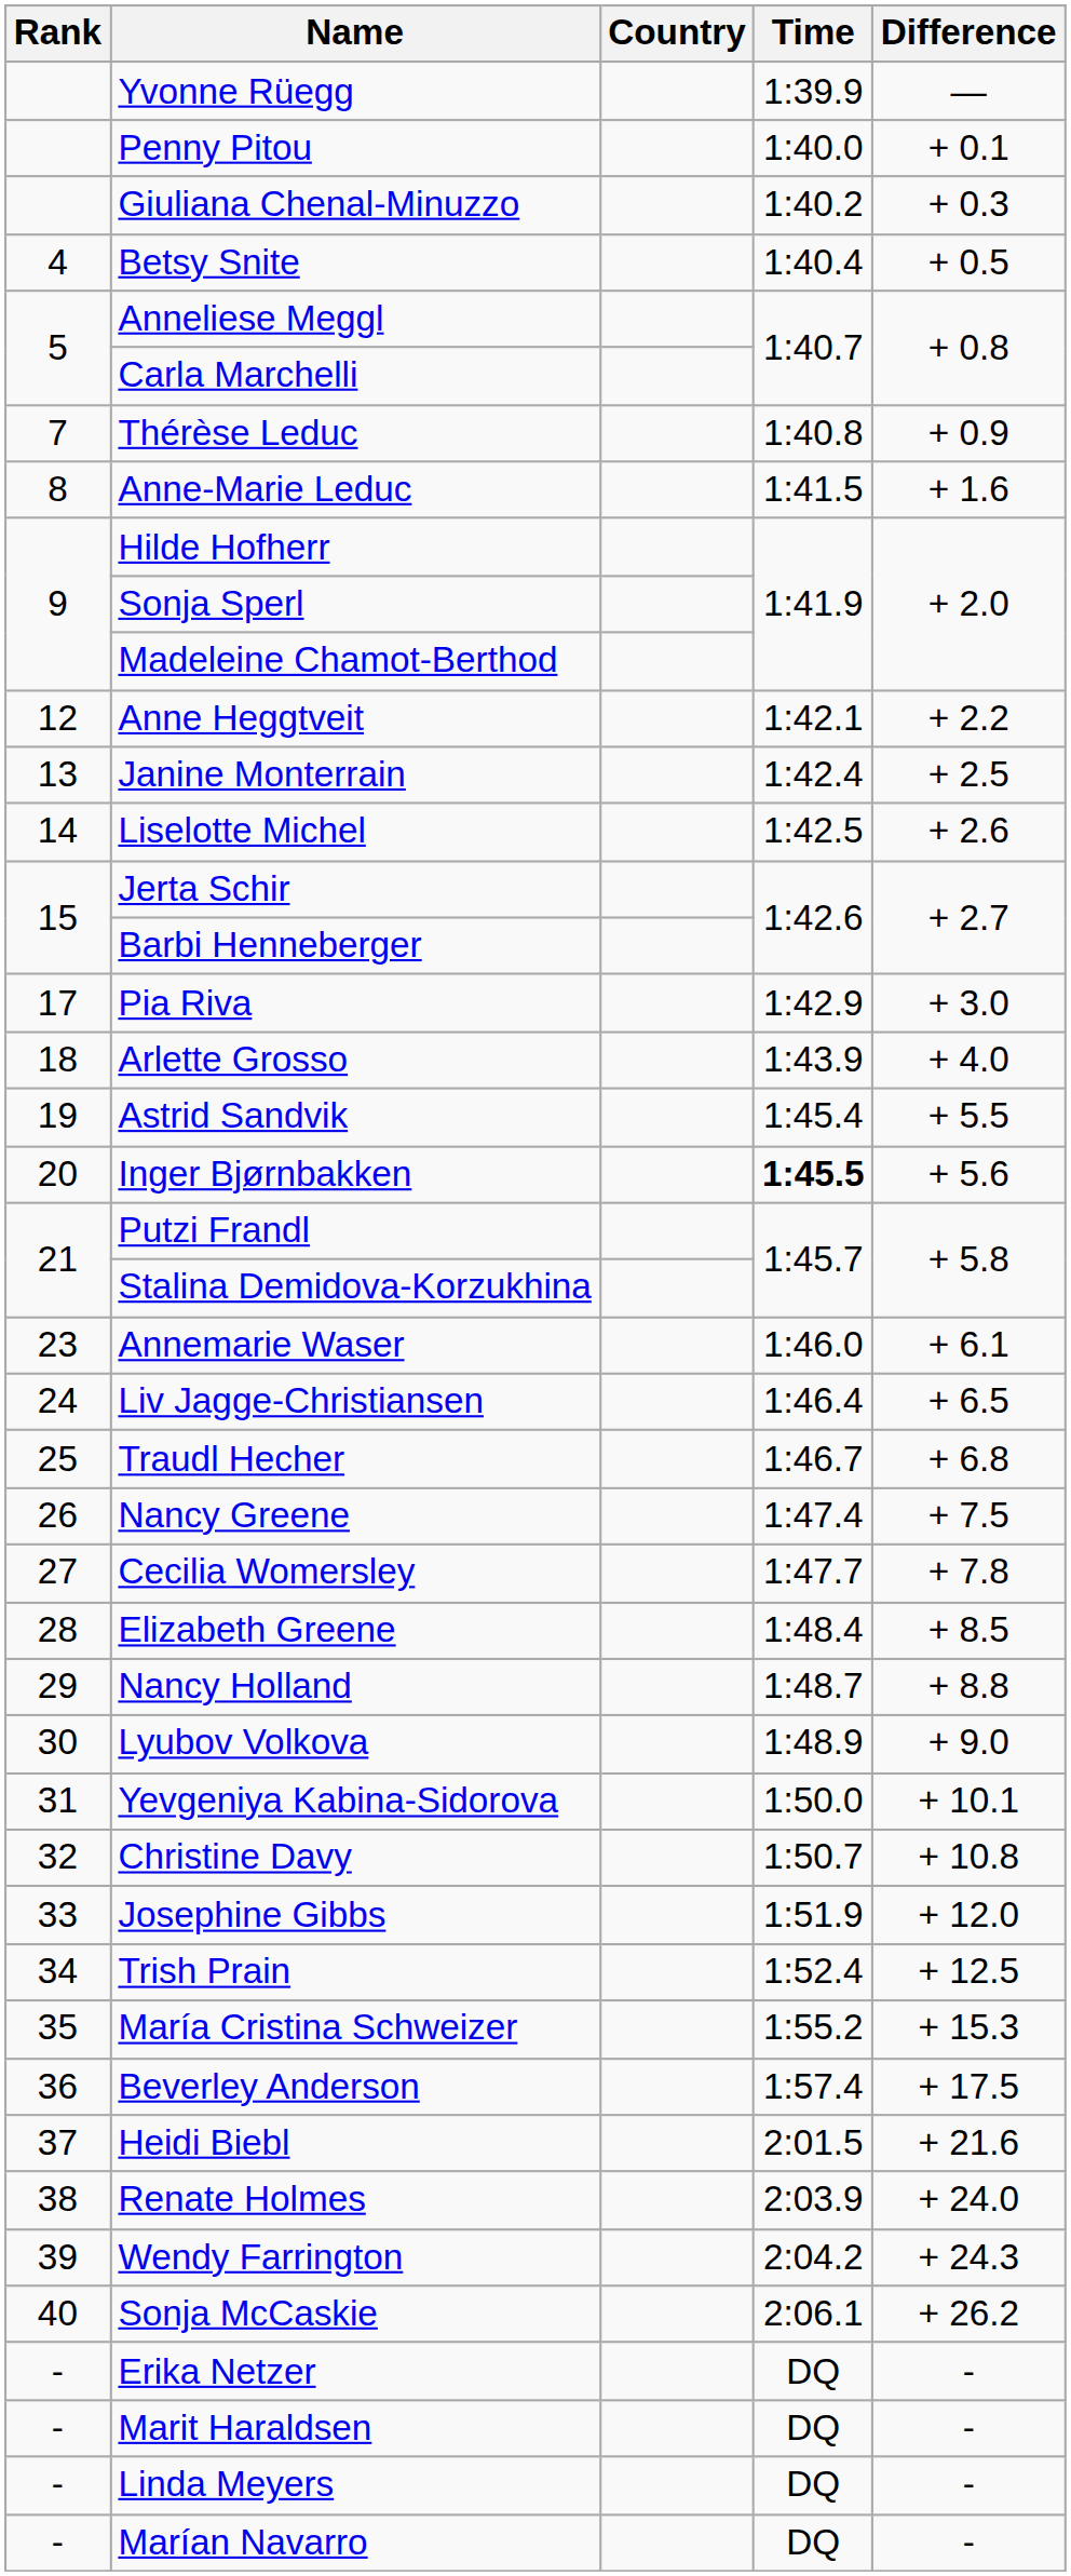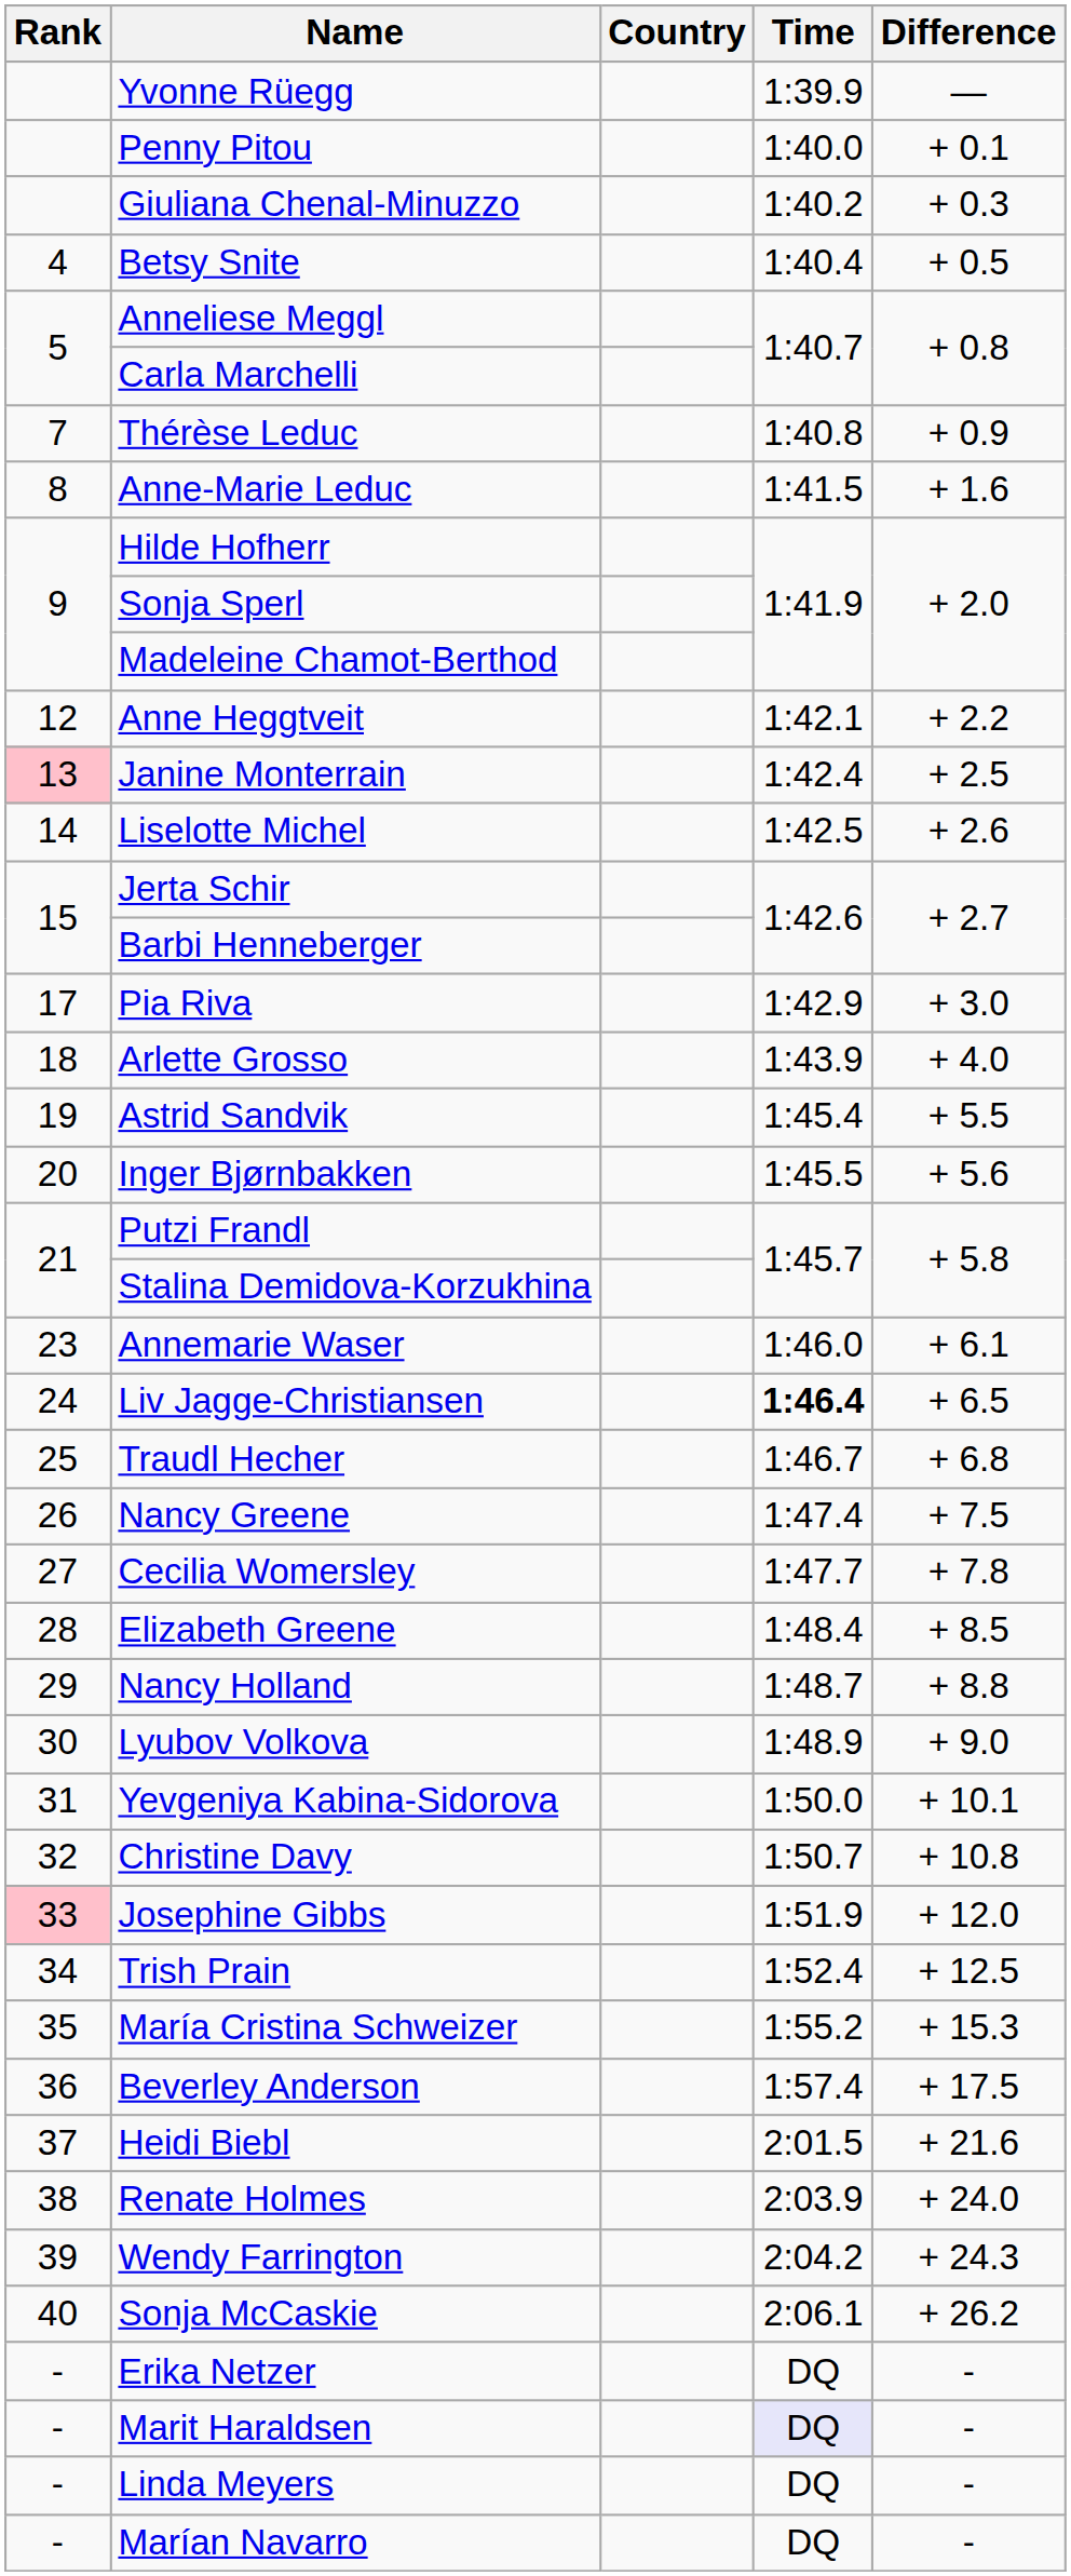Janine Monterrain | Rank: no background -> pink background
Inger Bjørnbakken | Time: bold -> normal
Liv Jagge-Christiansen | Time: normal -> bold
Josephine Gibbs | Rank: no background -> pink background
Marit Haraldsen | Time: no background -> lavender background
